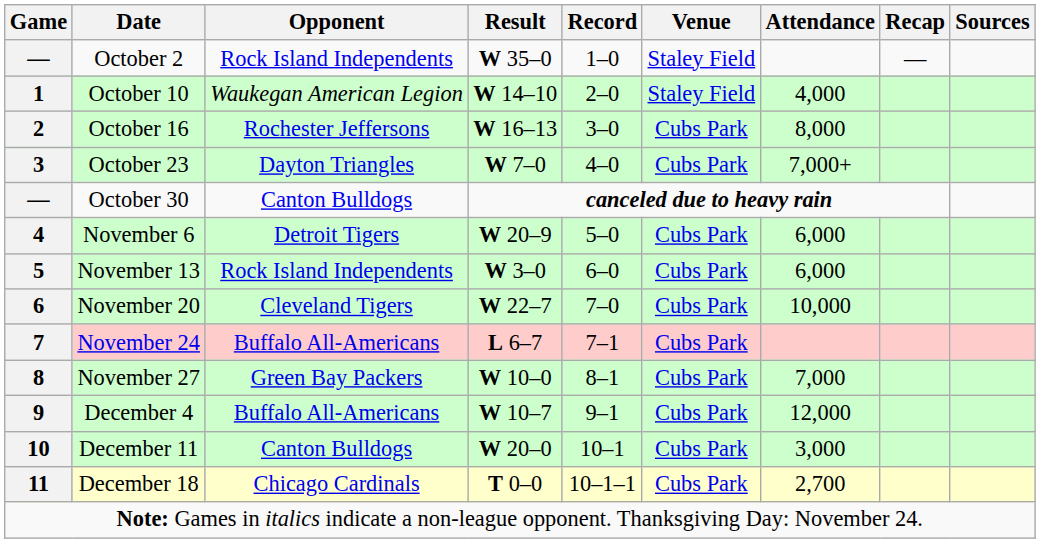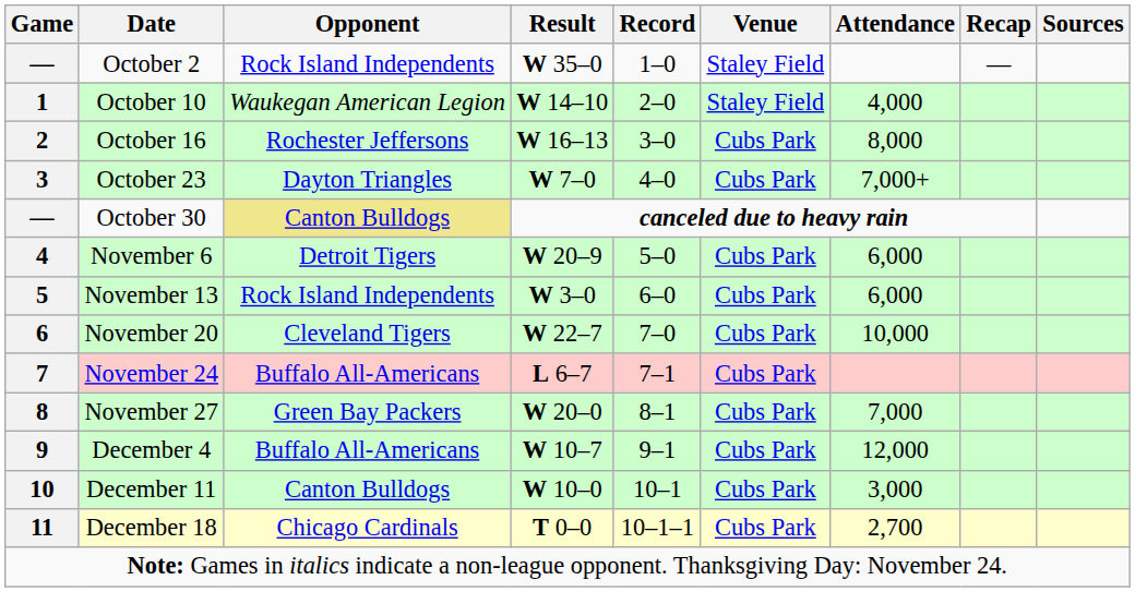— / October 30 | Opponent: no background -> khaki background
8 | Result: W 10–0 -> W 20–0
10 | Result: W 20–0 -> W 10–0
